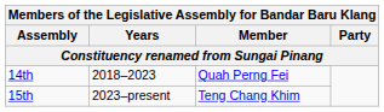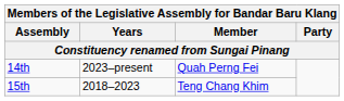14th | Years: 2018–2023 -> 2023–present
15th | Years: 2023–present -> 2018–2023
